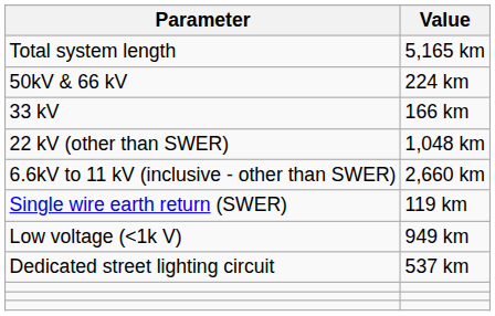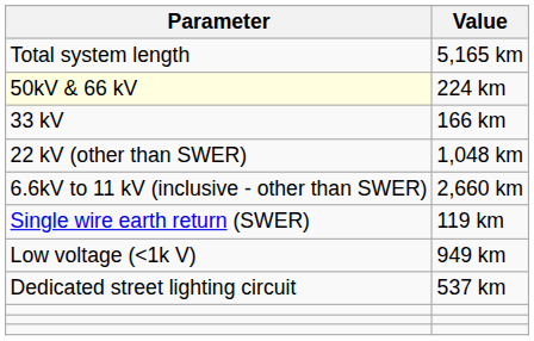row 3 | Parameter: no background -> lightyellow background
